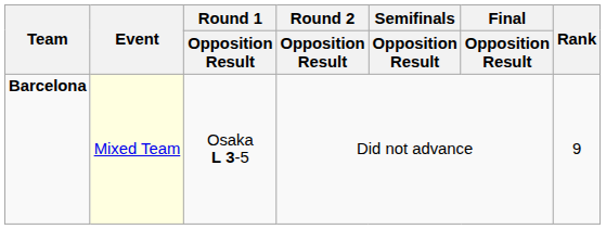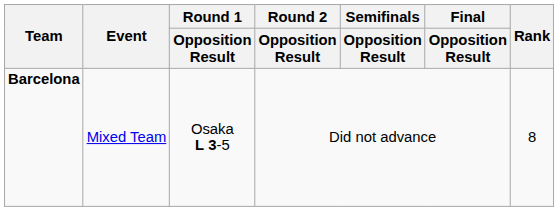Barcelona | Event: lightyellow background -> no background
Barcelona | Rank: 9 -> 8
